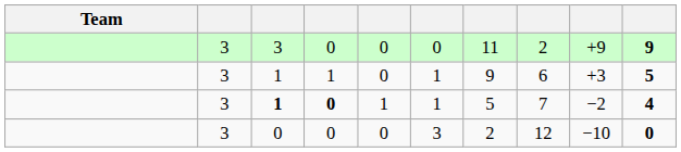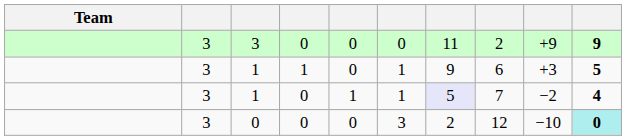row 4 | column 3: bold -> normal
row 4 | column 4: bold -> normal
row 4 | column 7: no background -> lavender background
row 5 | column 10: no background -> paleturquoise background
